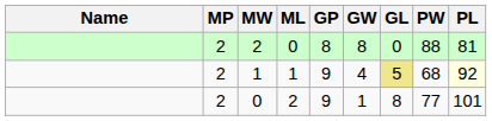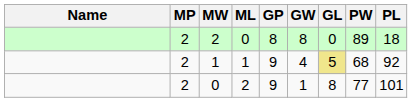row 2 | PW: 88 -> 89
row 2 | PL: 81 -> 18
row 3 | PL: lightyellow background -> no background
